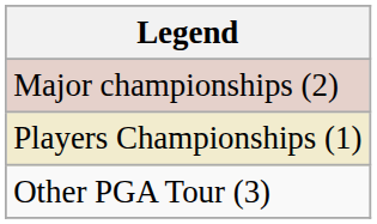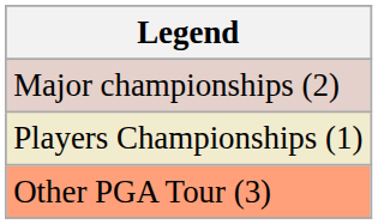row 4 | column 1: no background -> lightsalmon background
